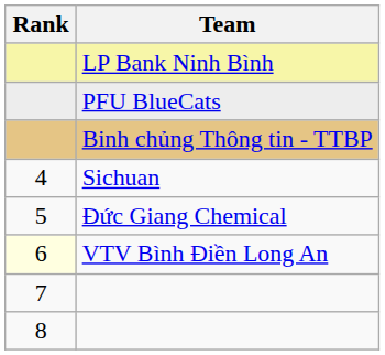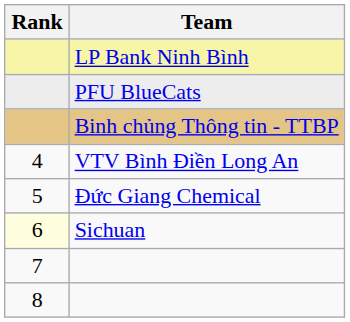row 5 | Team: Sichuan -> VTV Bình Điền Long An
row 7 | Team: VTV Bình Điền Long An -> Sichuan
